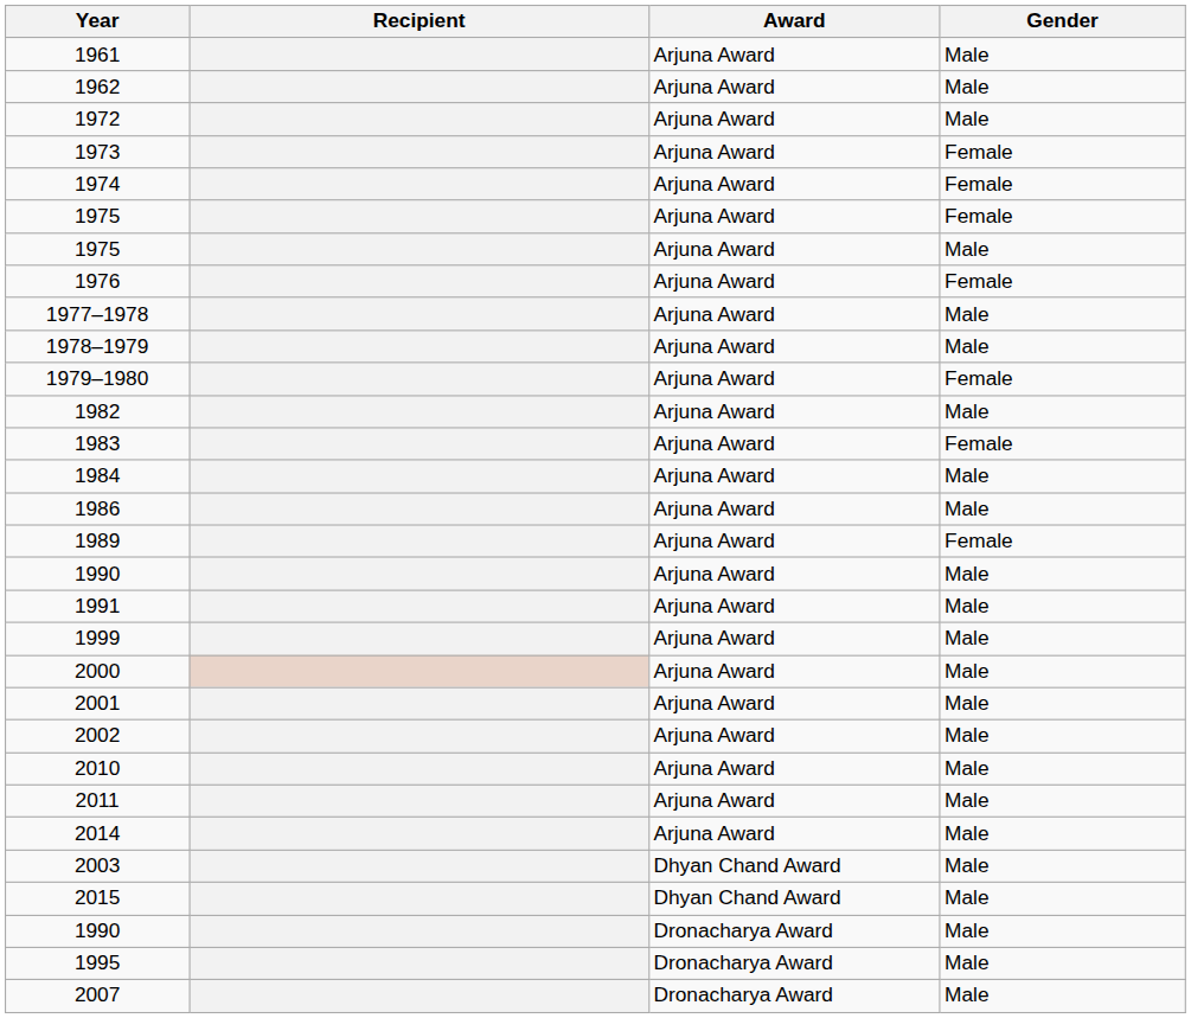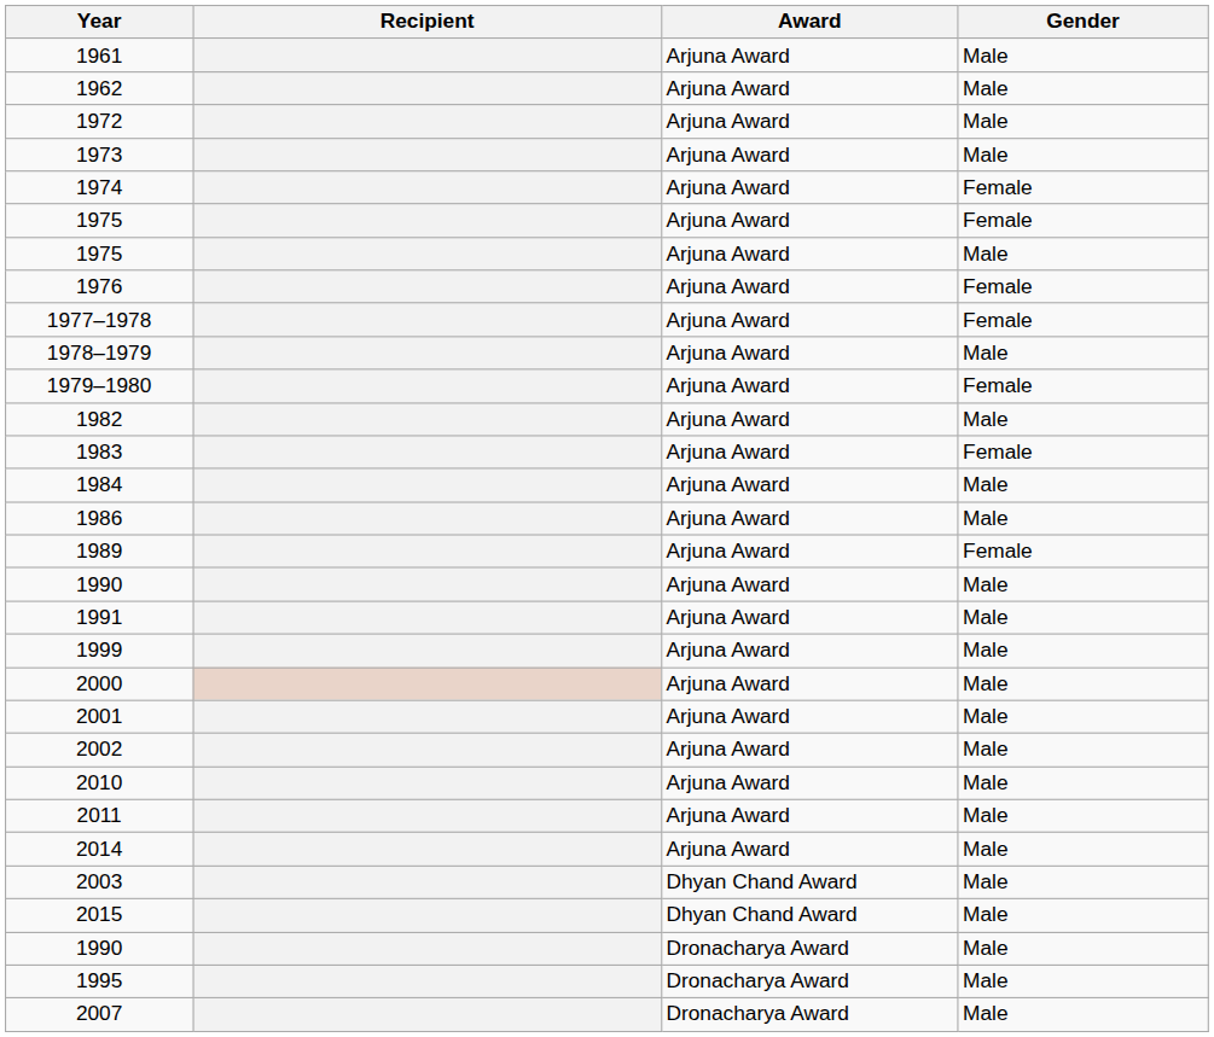1973 | Gender: Female -> Male
1977–1978 | Gender: Male -> Female
